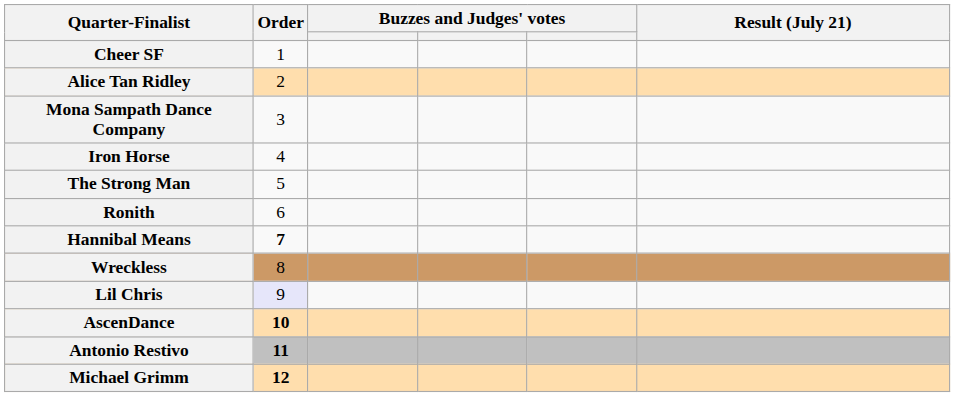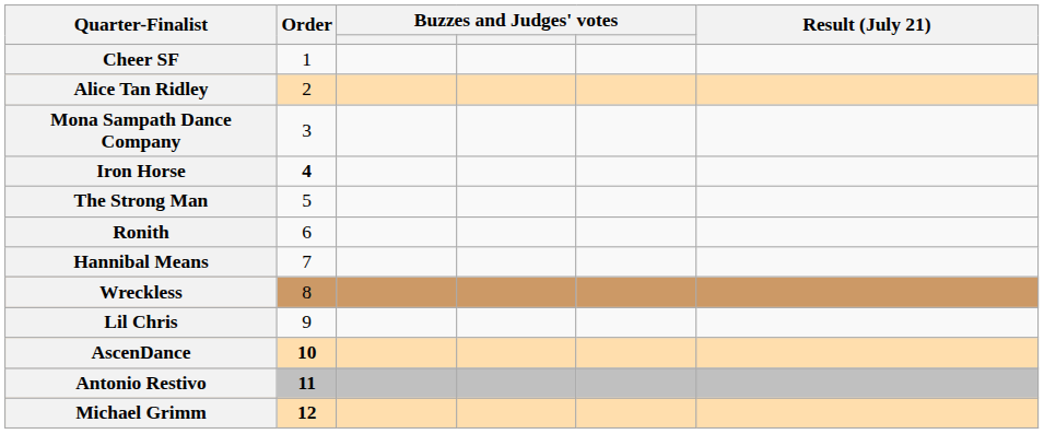Iron Horse | Order: normal -> bold
Hannibal Means | Order: bold -> normal
Lil Chris | Order: lavender background -> no background
